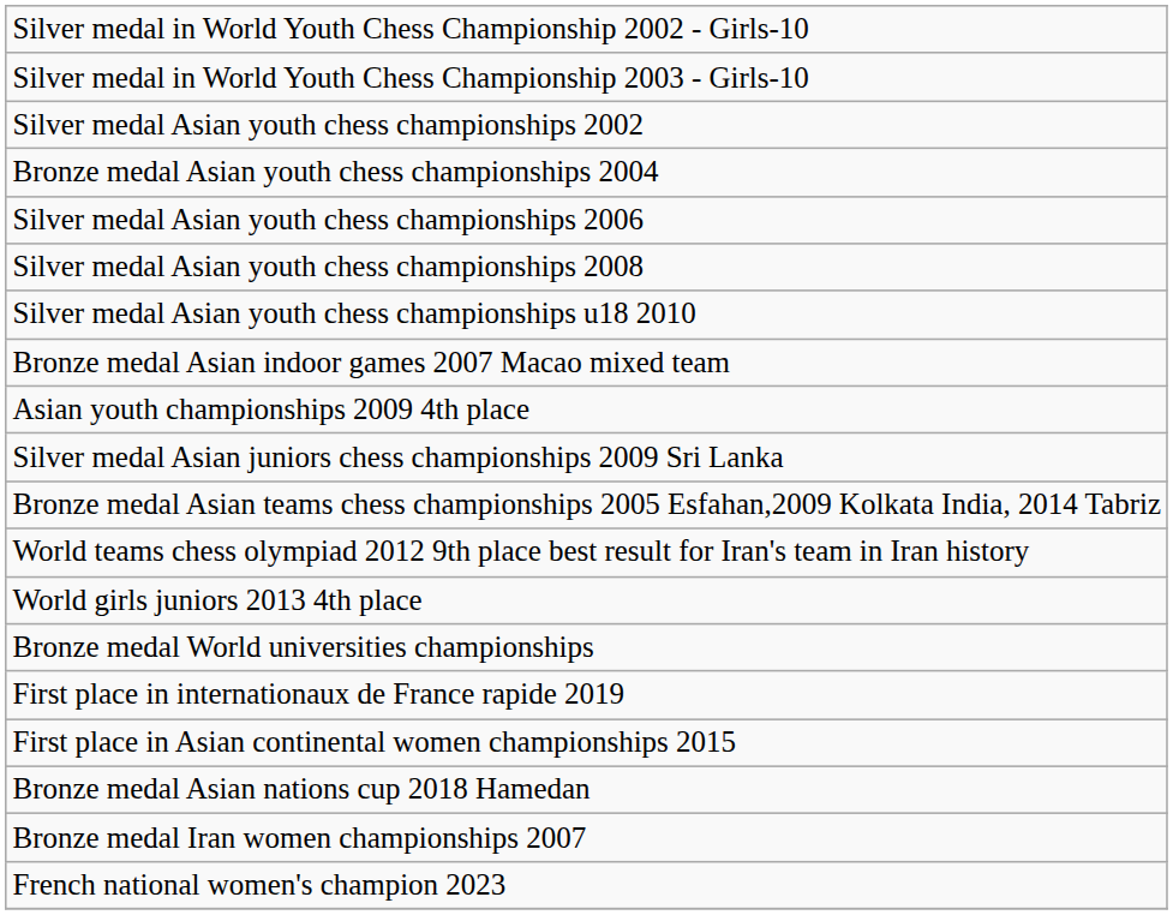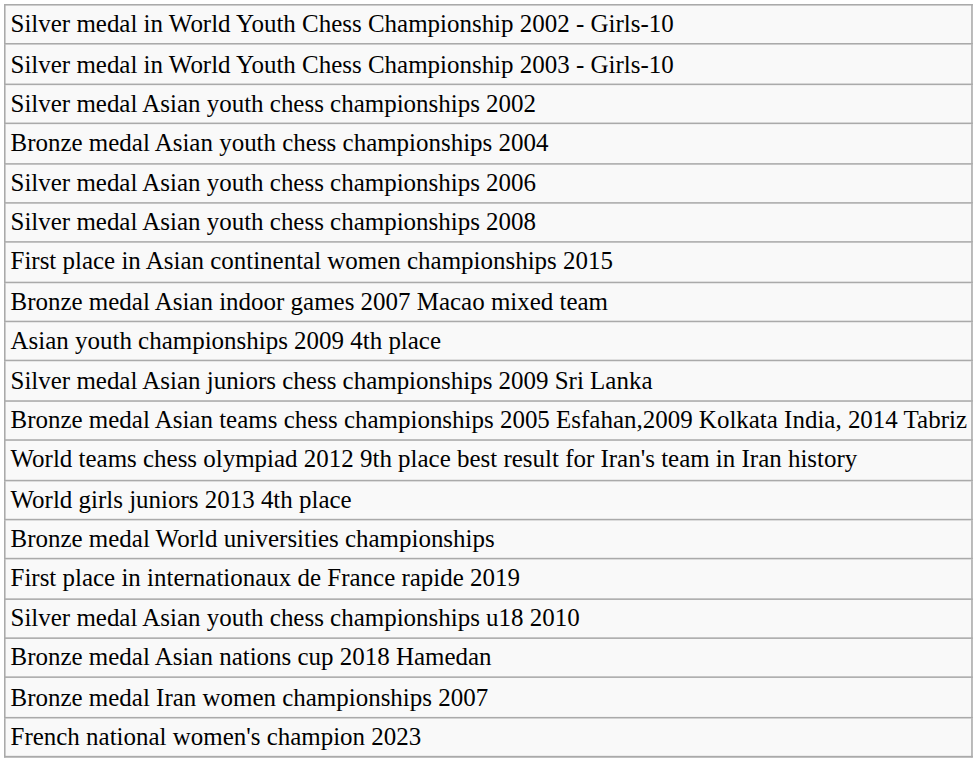row 7 | column 1: Silver medal Asian youth chess championships u18 2010 -> First place in Asian continental women championships 2015
row 16 | column 1: First place in Asian continental women championships 2015 -> Silver medal Asian youth chess championships u18 2010
